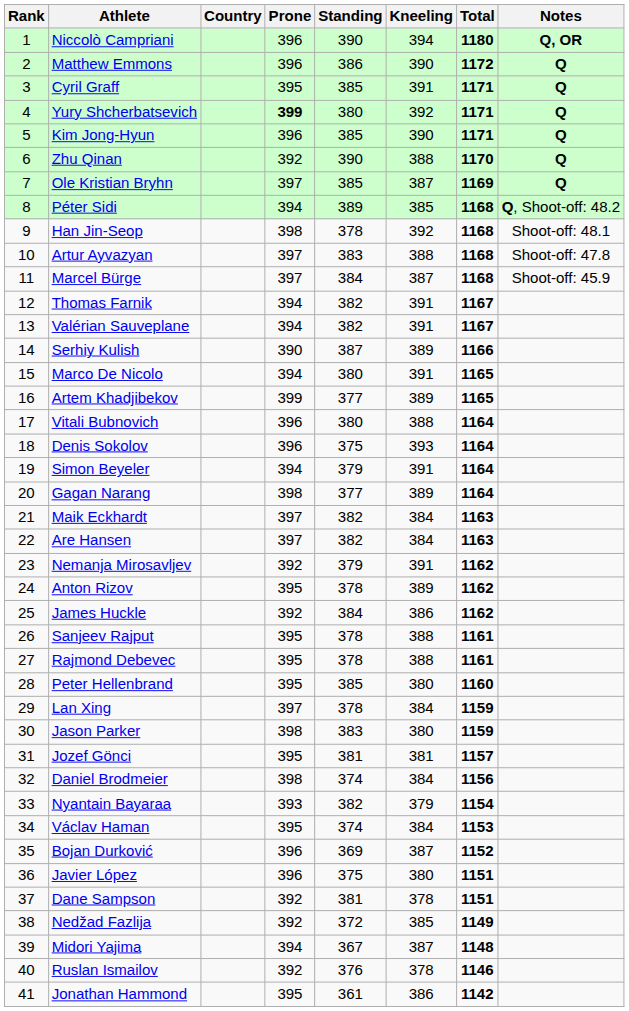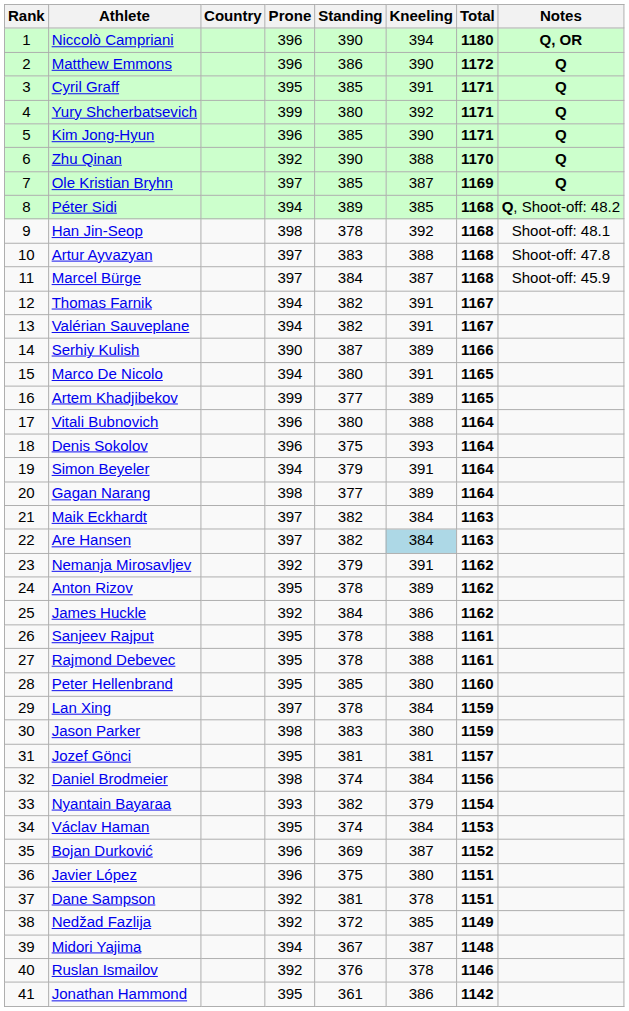Yury Shcherbatsevich | Prone: bold -> normal
Are Hansen | Kneeling: no background -> lightblue background
